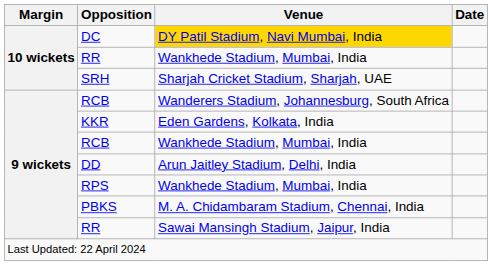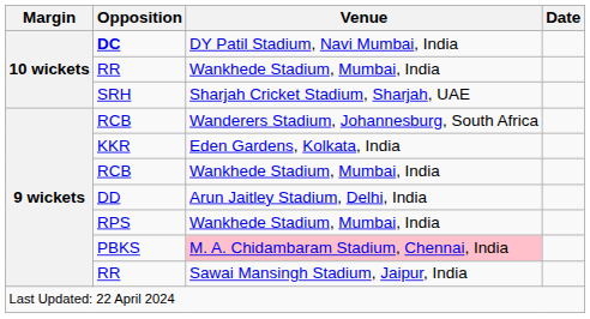DC | Opposition: normal -> bold
DC | Venue: gold background -> no background
PBKS | Venue: no background -> pink background
